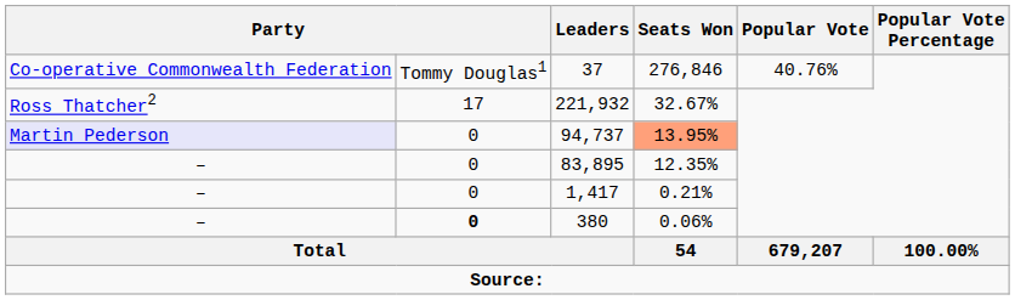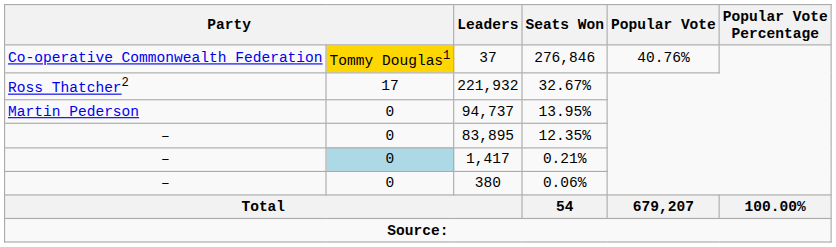37 | column 2: no background -> gold background
94,737 | column 1: lavender background -> no background
94,737 | Seats Won: lightsalmon background -> no background
1,417 | column 2: no background -> lightblue background
380 | column 2: bold -> normal
